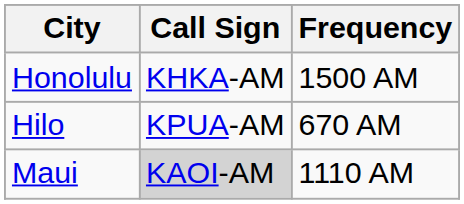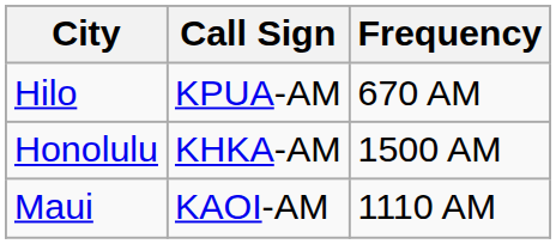rows swapped: Hilo <-> Honolulu
Maui | Call Sign: lightgrey background -> no background
